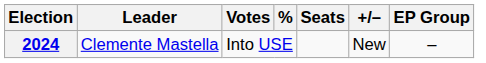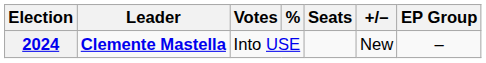2024 | Leader: normal -> bold
